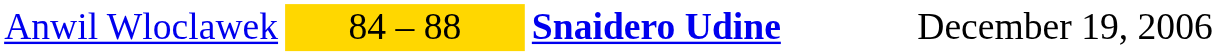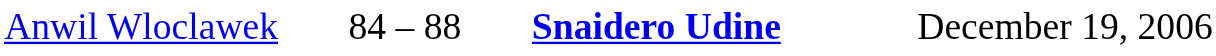Anwil Wloclawek | column 2: gold background -> no background
